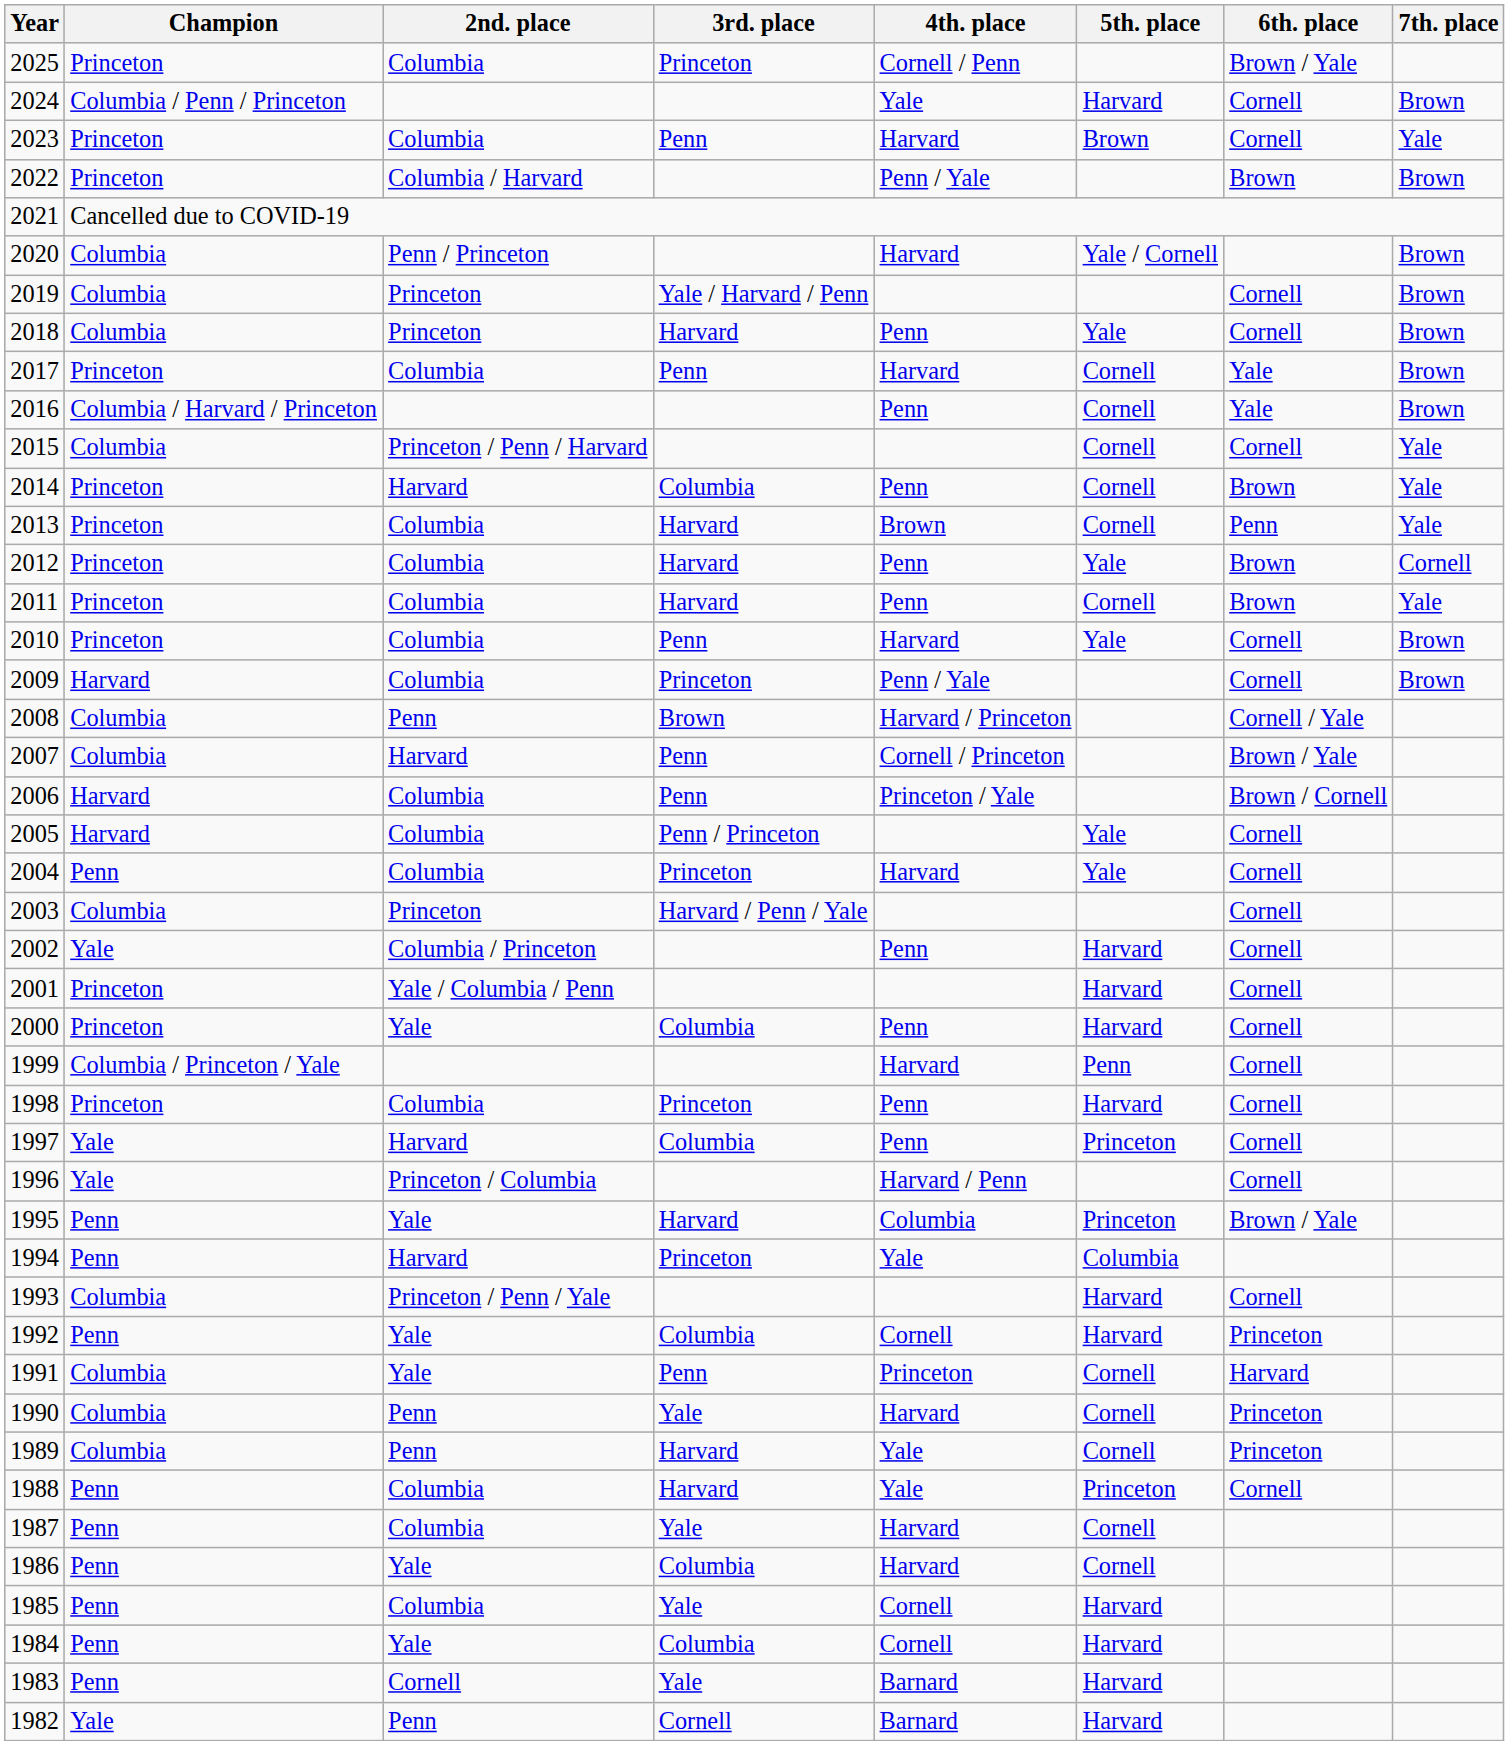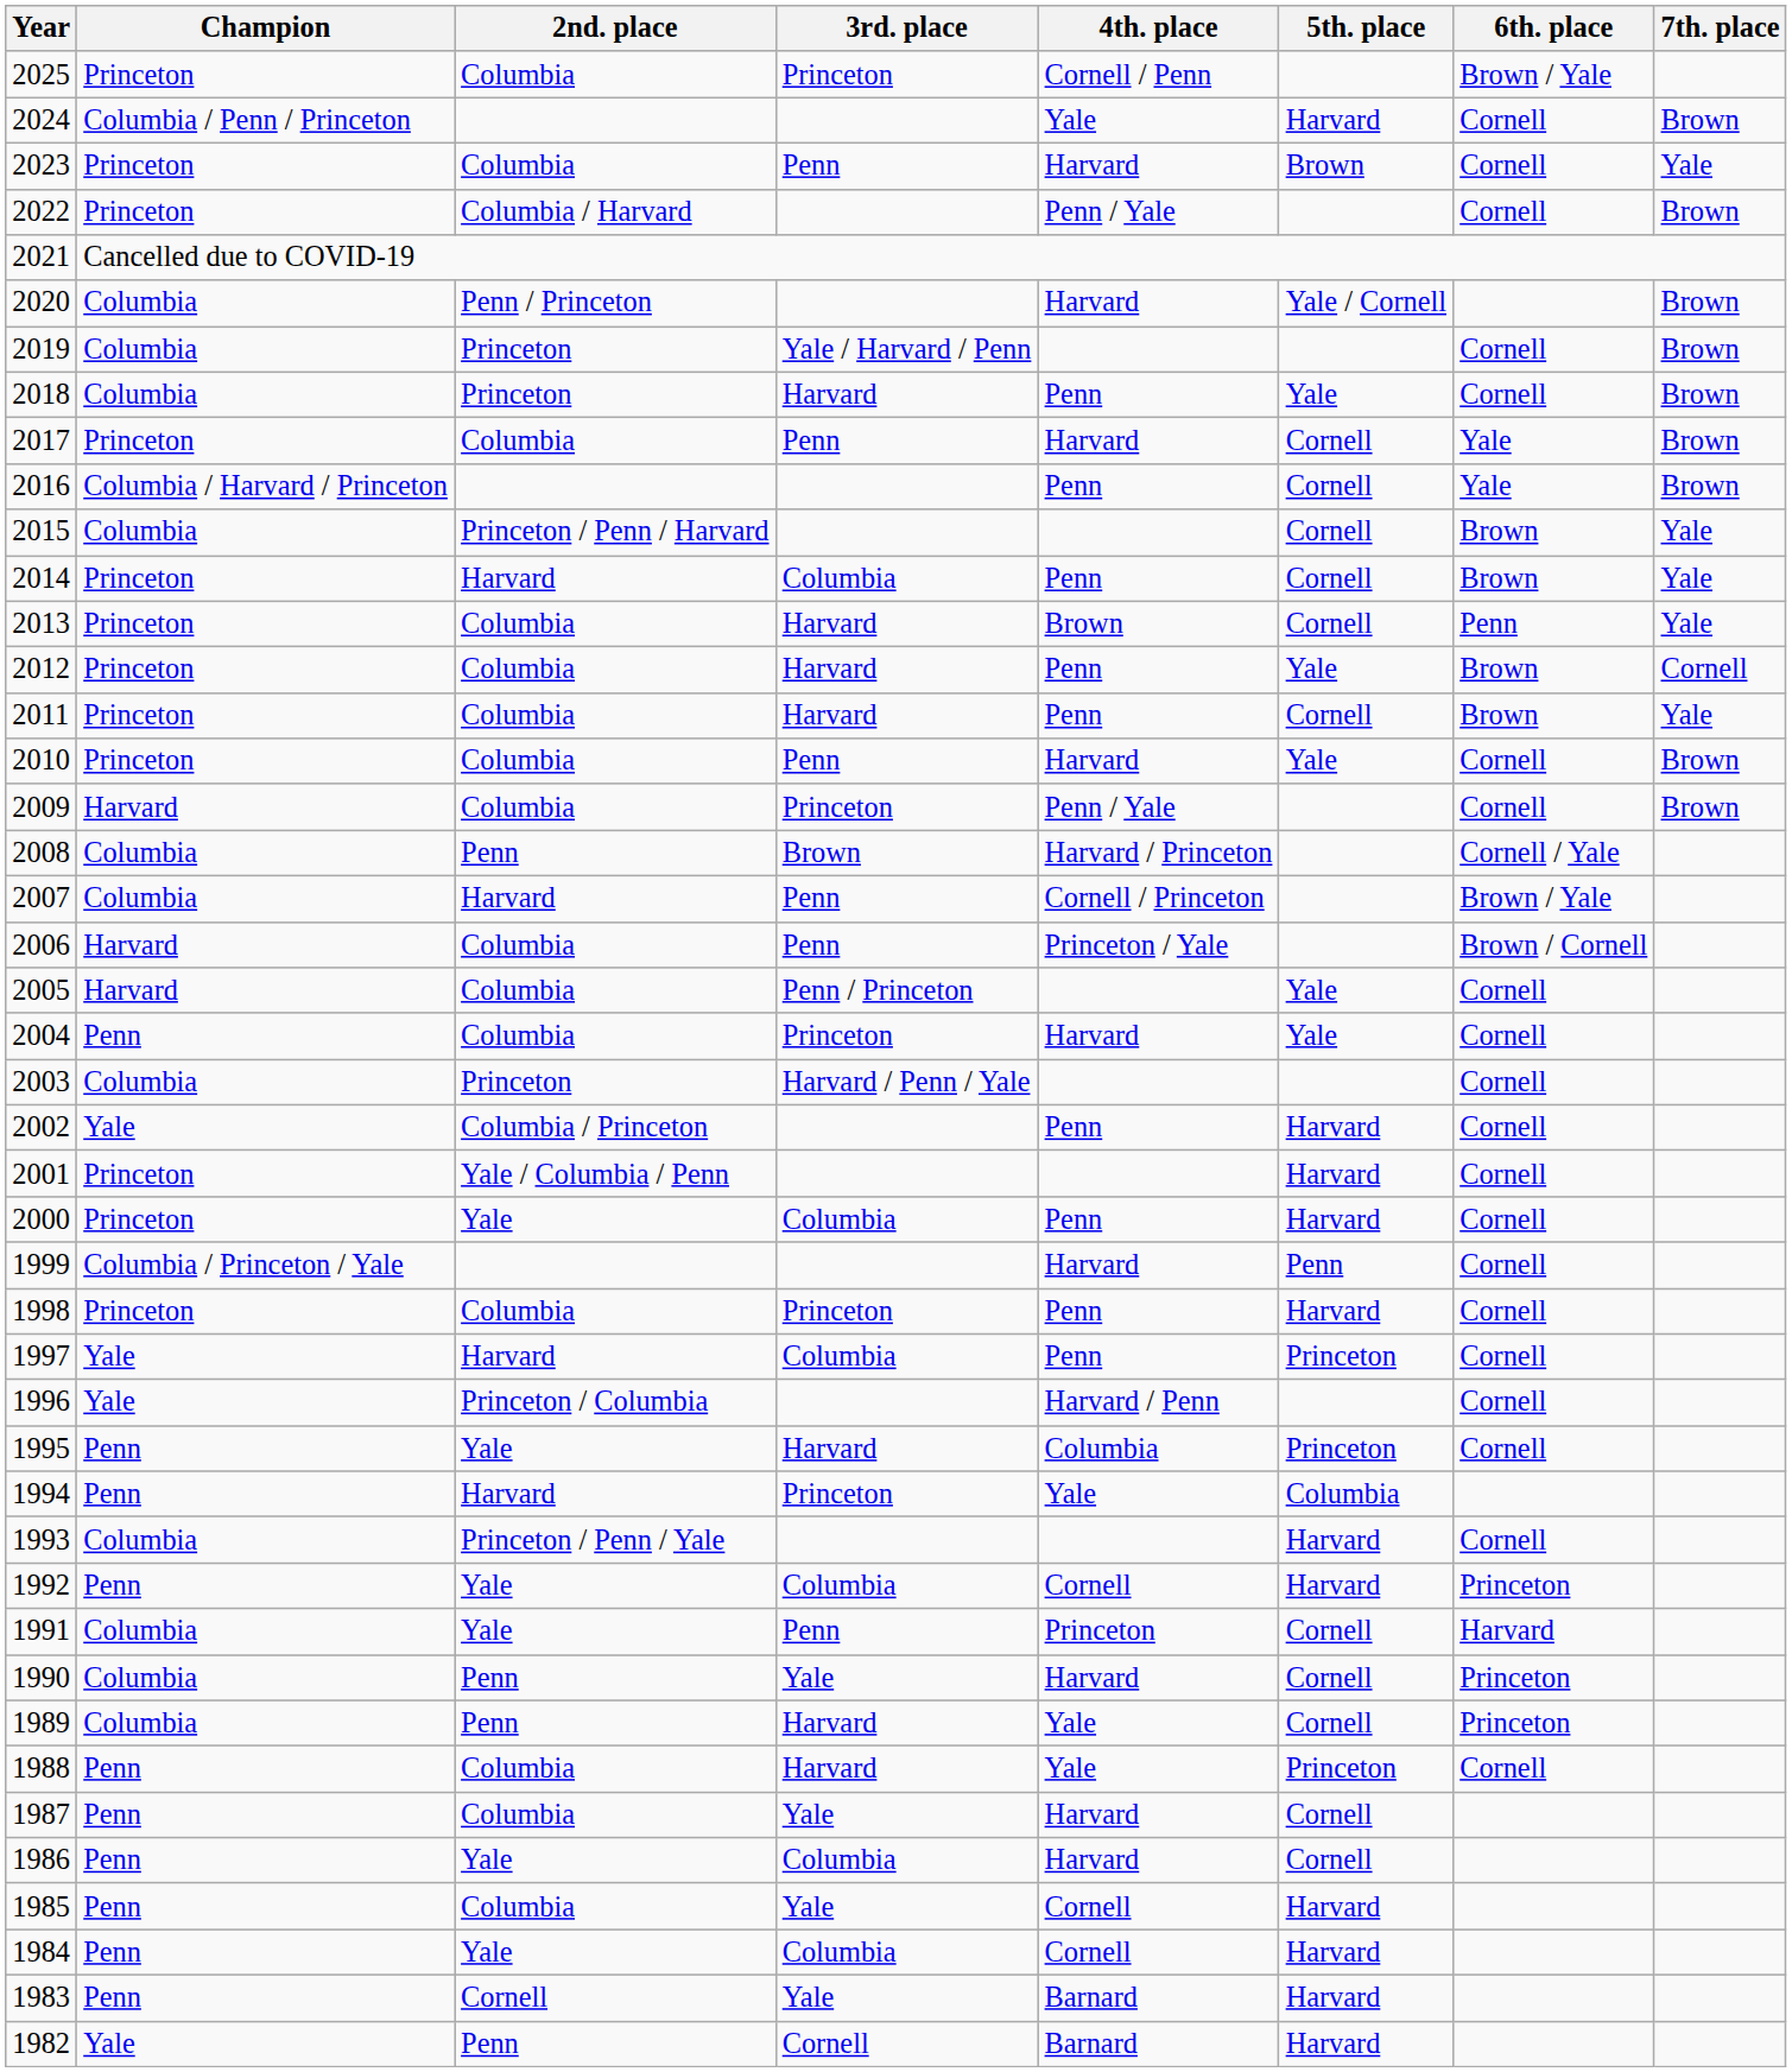2022 | 6th. place: Brown -> Cornell
2015 | 6th. place: Cornell -> Brown
1995 | 6th. place: Brown / Yale -> Cornell
